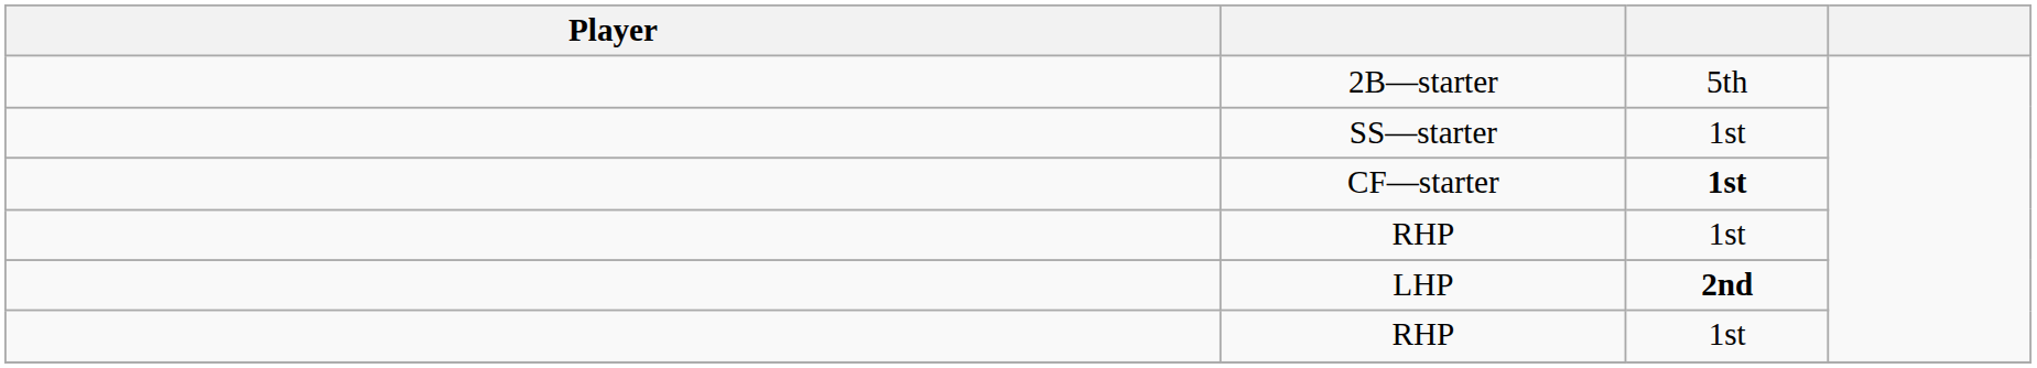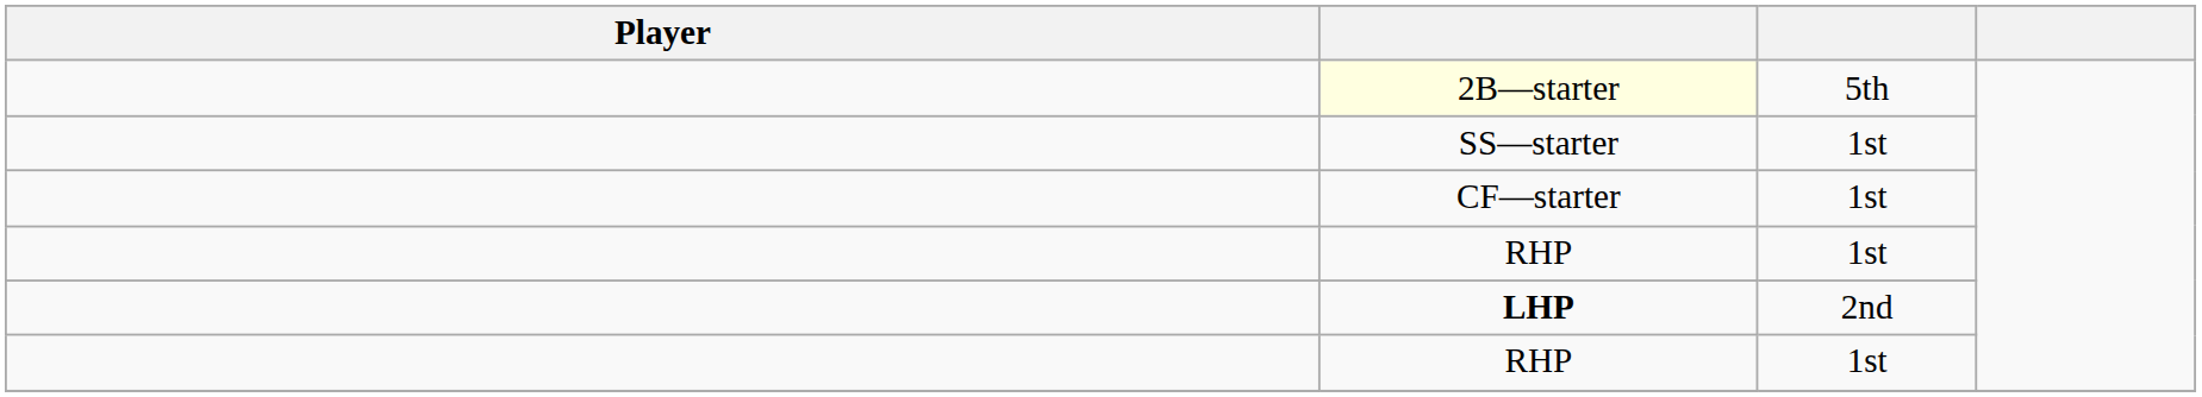2B—starter | column 2: no background -> lightyellow background
CF—starter | column 3: bold -> normal
LHP | column 2: normal -> bold
LHP | column 3: bold -> normal
